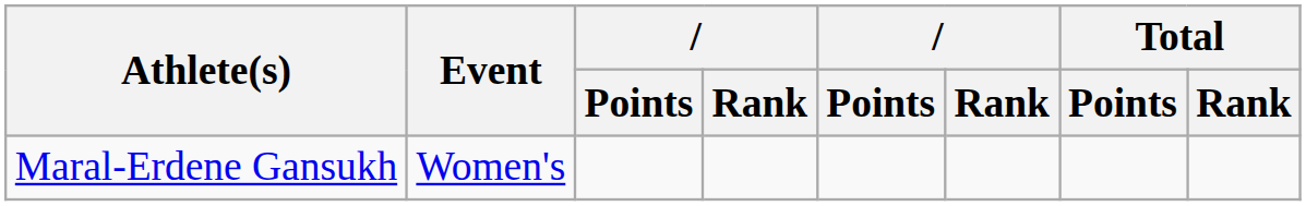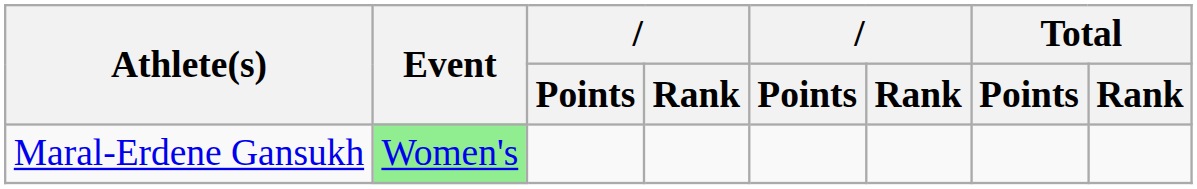Maral-Erdene Gansukh | Event: no background -> lightgreen background
